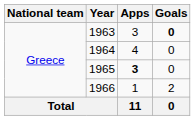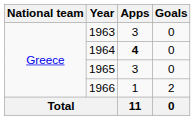1963 | Goals: bold -> normal
1964 | Apps: normal -> bold
1965 | Apps: bold -> normal
